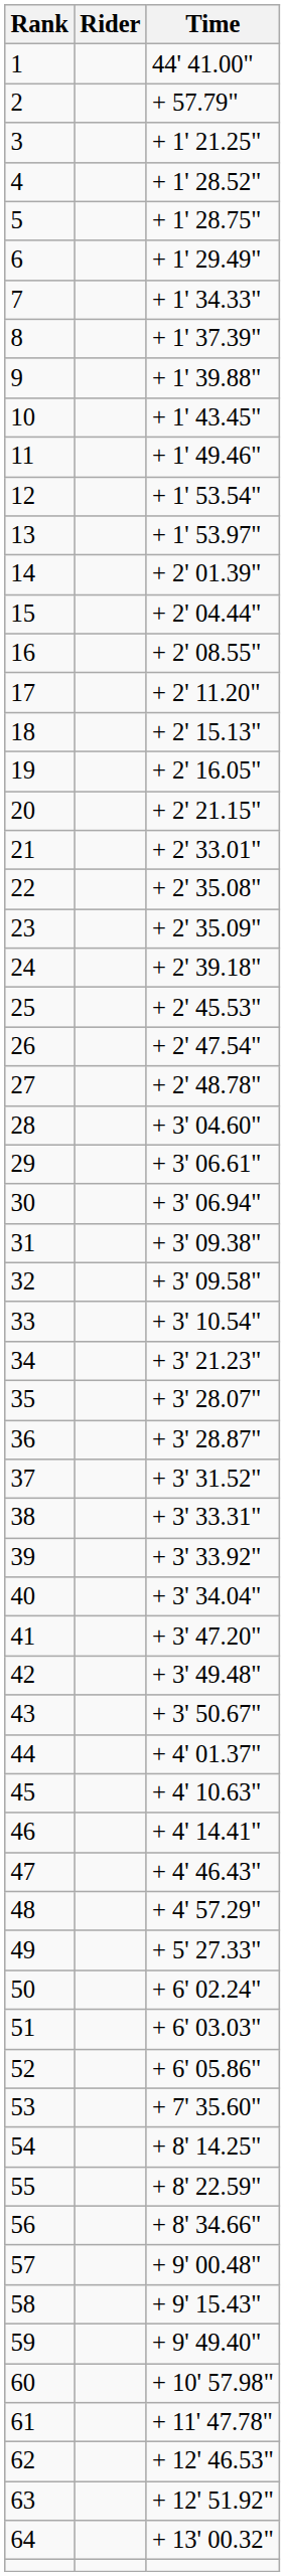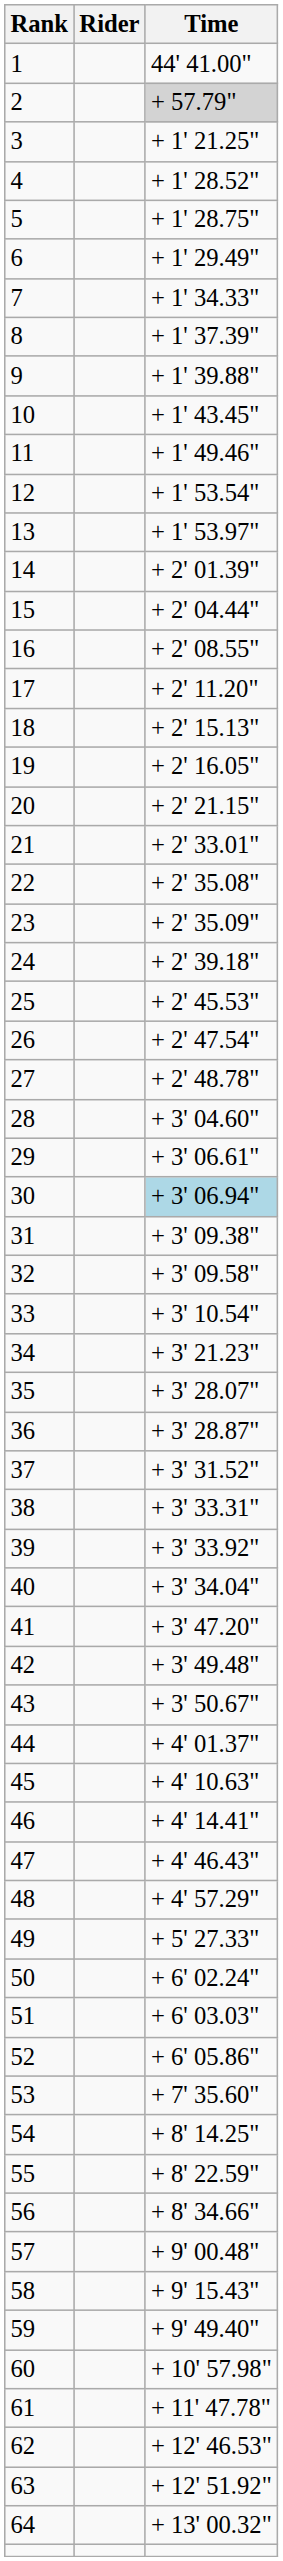2 | Time: no background -> lightgrey background
30 | Time: no background -> lightblue background
